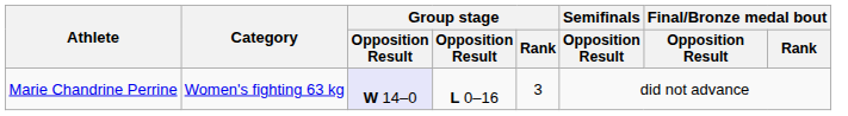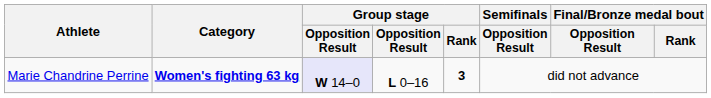Marie Chandrine Perrine | Category: normal -> bold
Marie Chandrine Perrine | Group stage / Rank: normal -> bold
